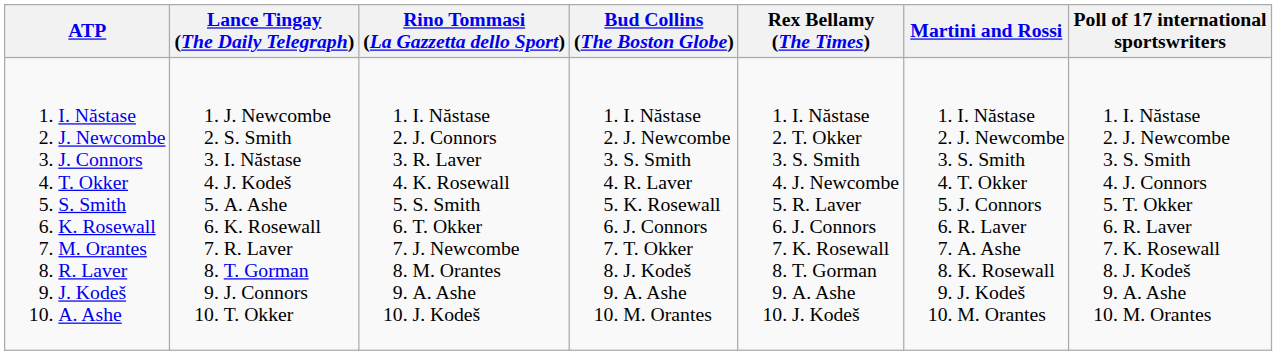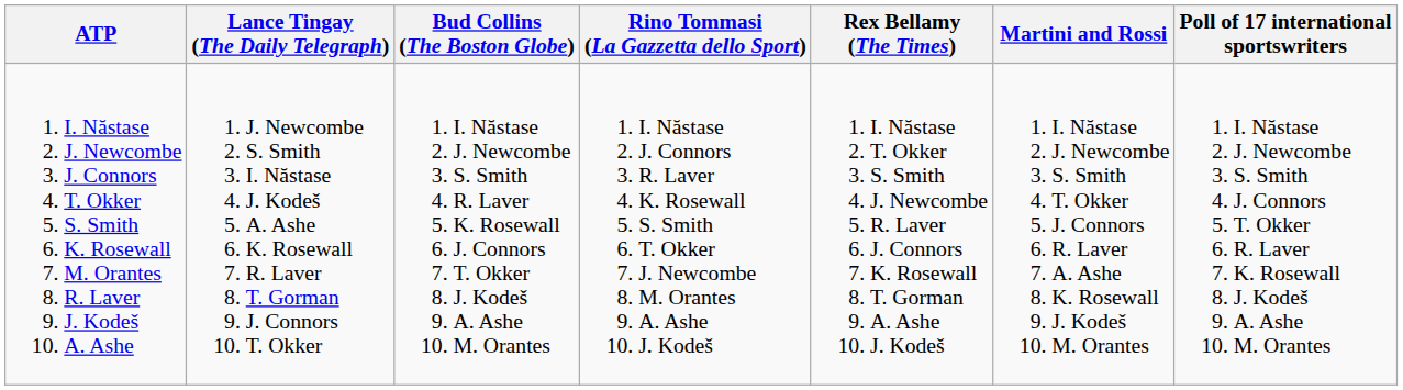columns swapped: Bud Collins (The Boston Globe) <-> Rino Tommasi (La Gazzetta dello Sport)
